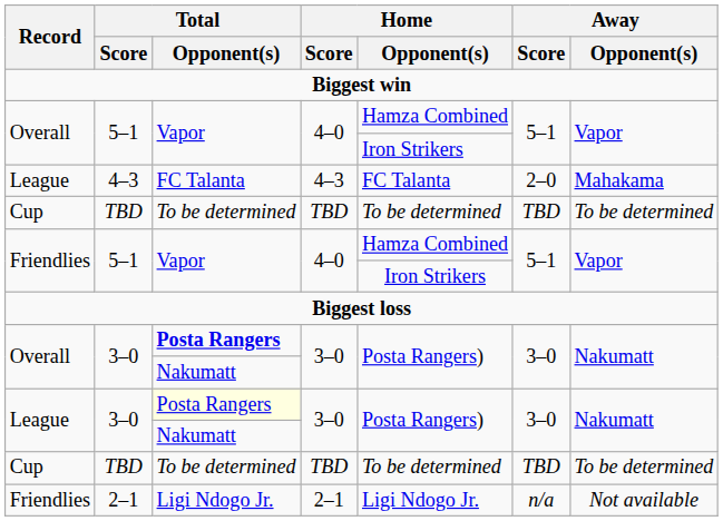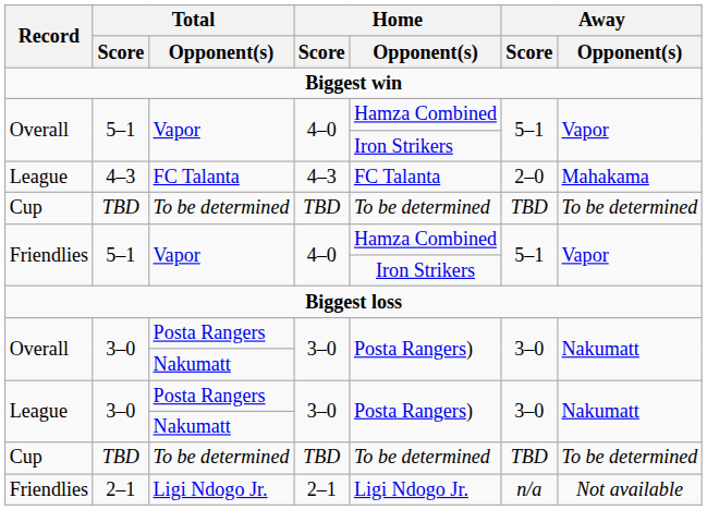Overall / Posta Rangers | Total / Opponent(s): bold -> normal
League / Posta Rangers | Total / Opponent(s): lightyellow background -> no background
